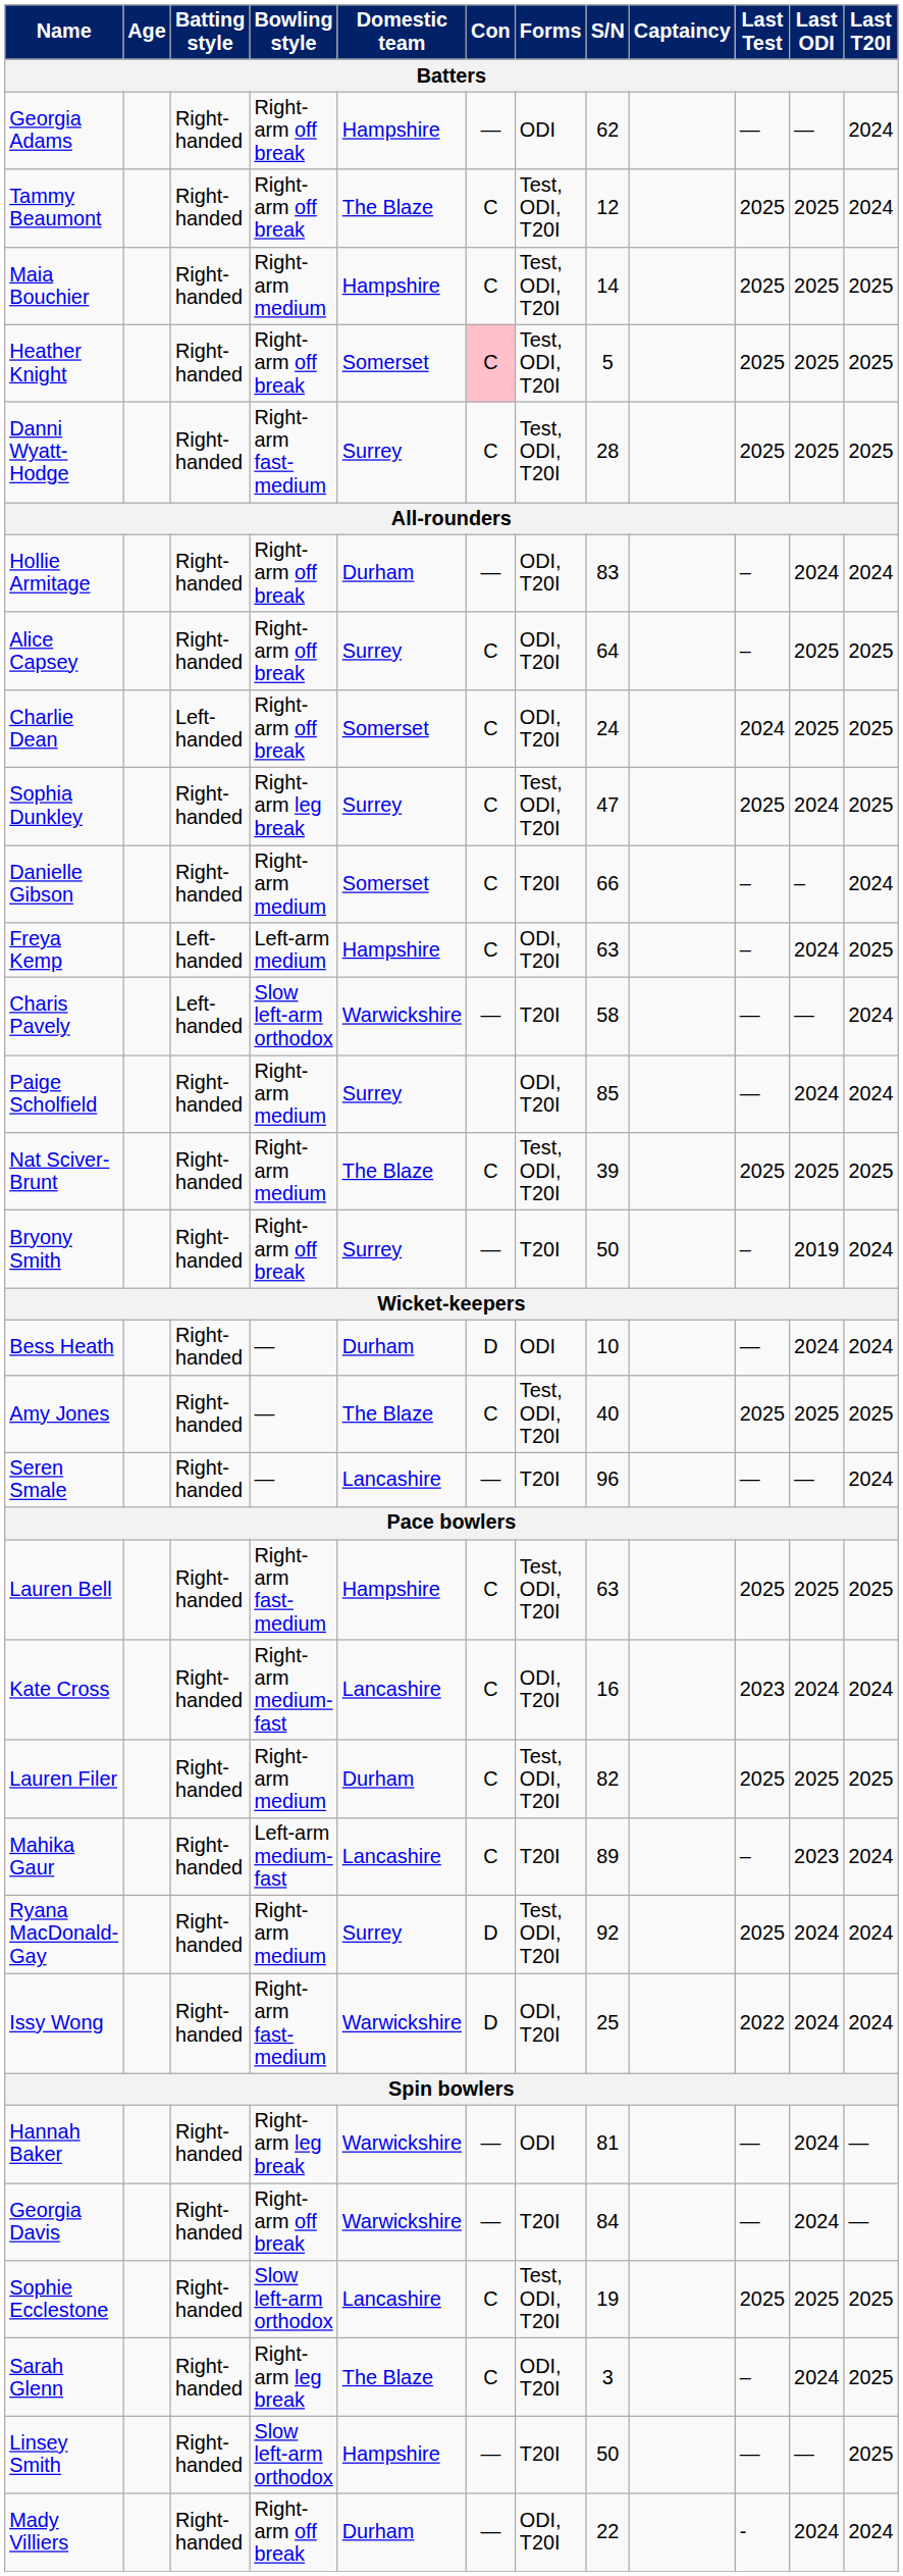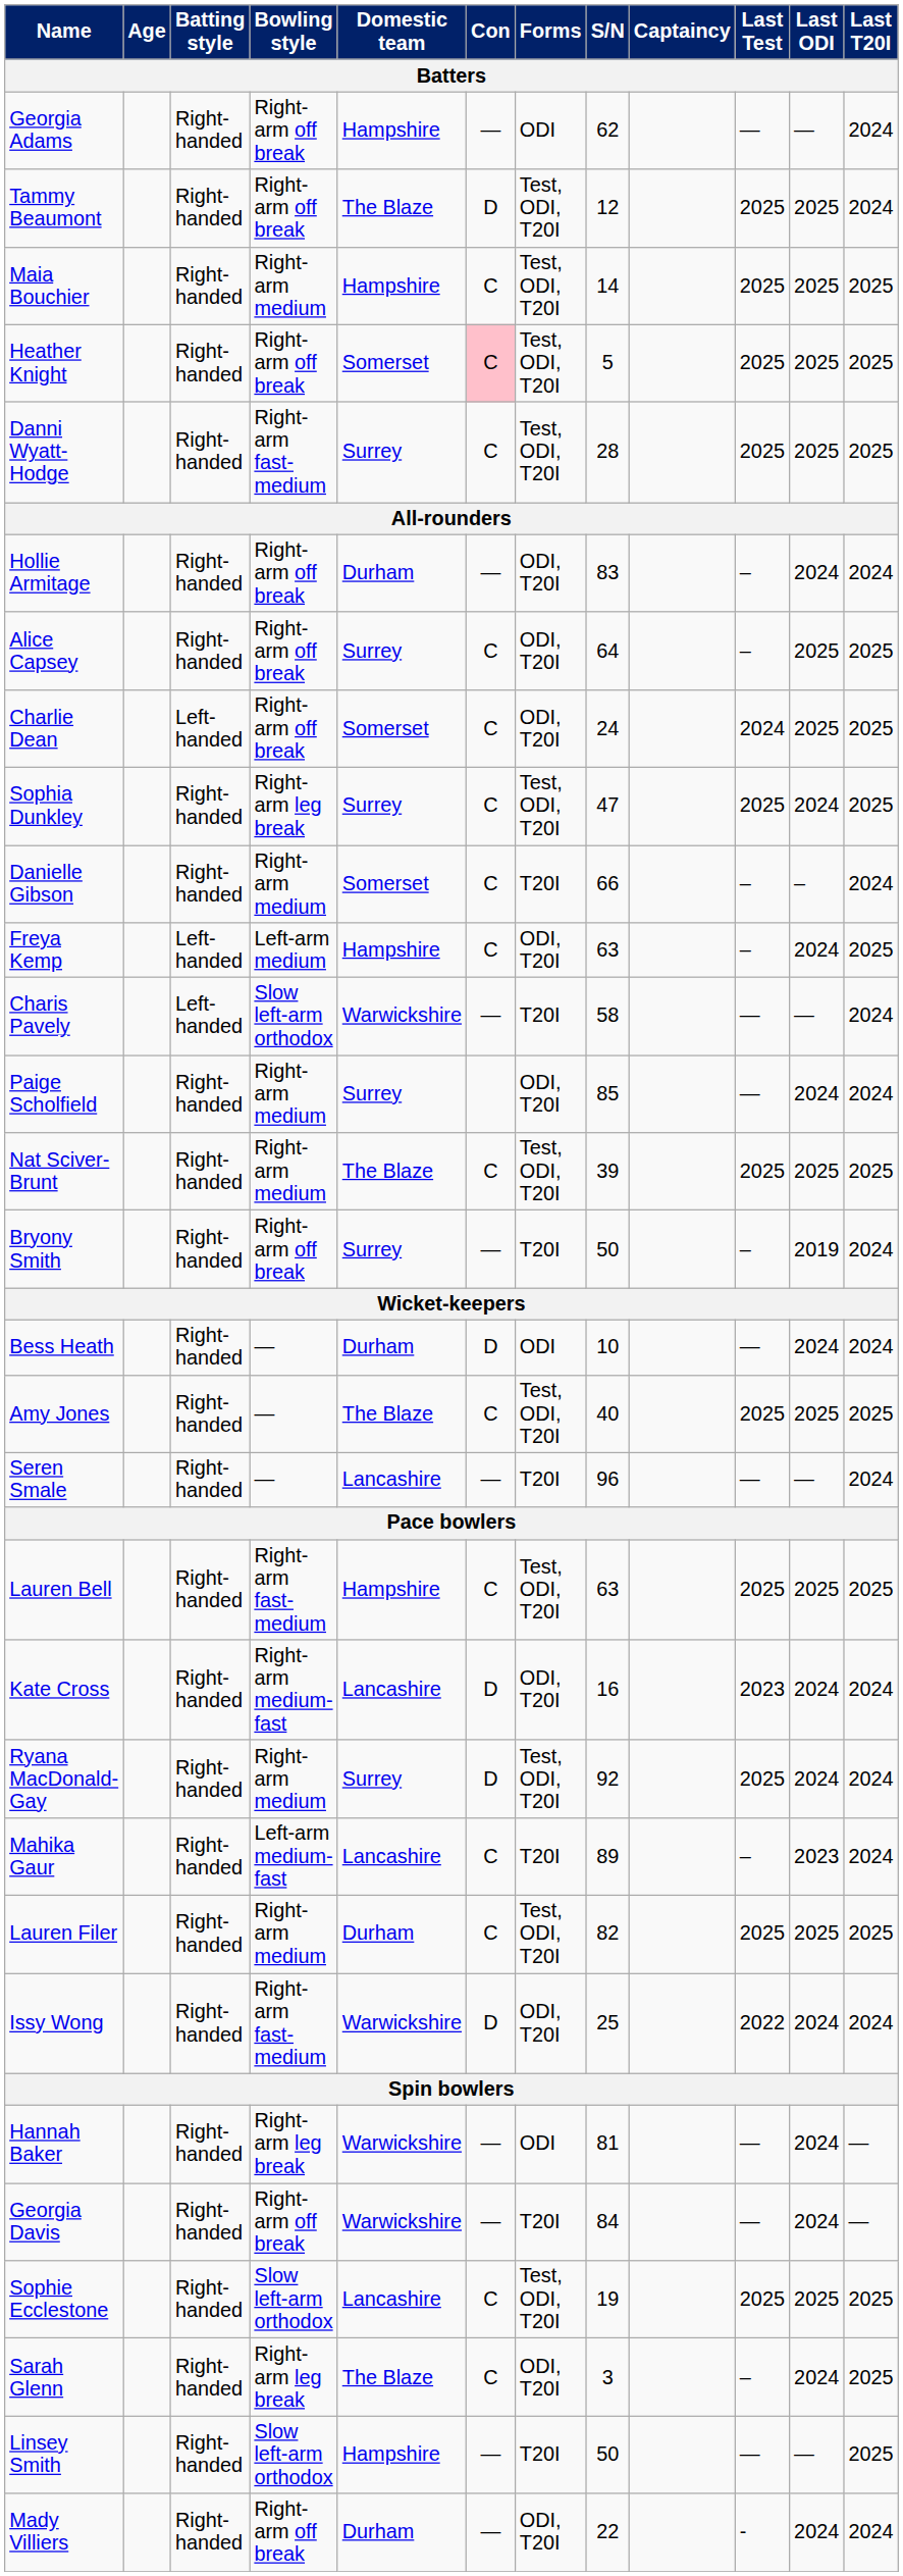Tammy Beaumont | Con: C -> D
Kate Cross | Con: C -> D
rows swapped: Lauren Filer <-> Ryana MacDonald-Gay
